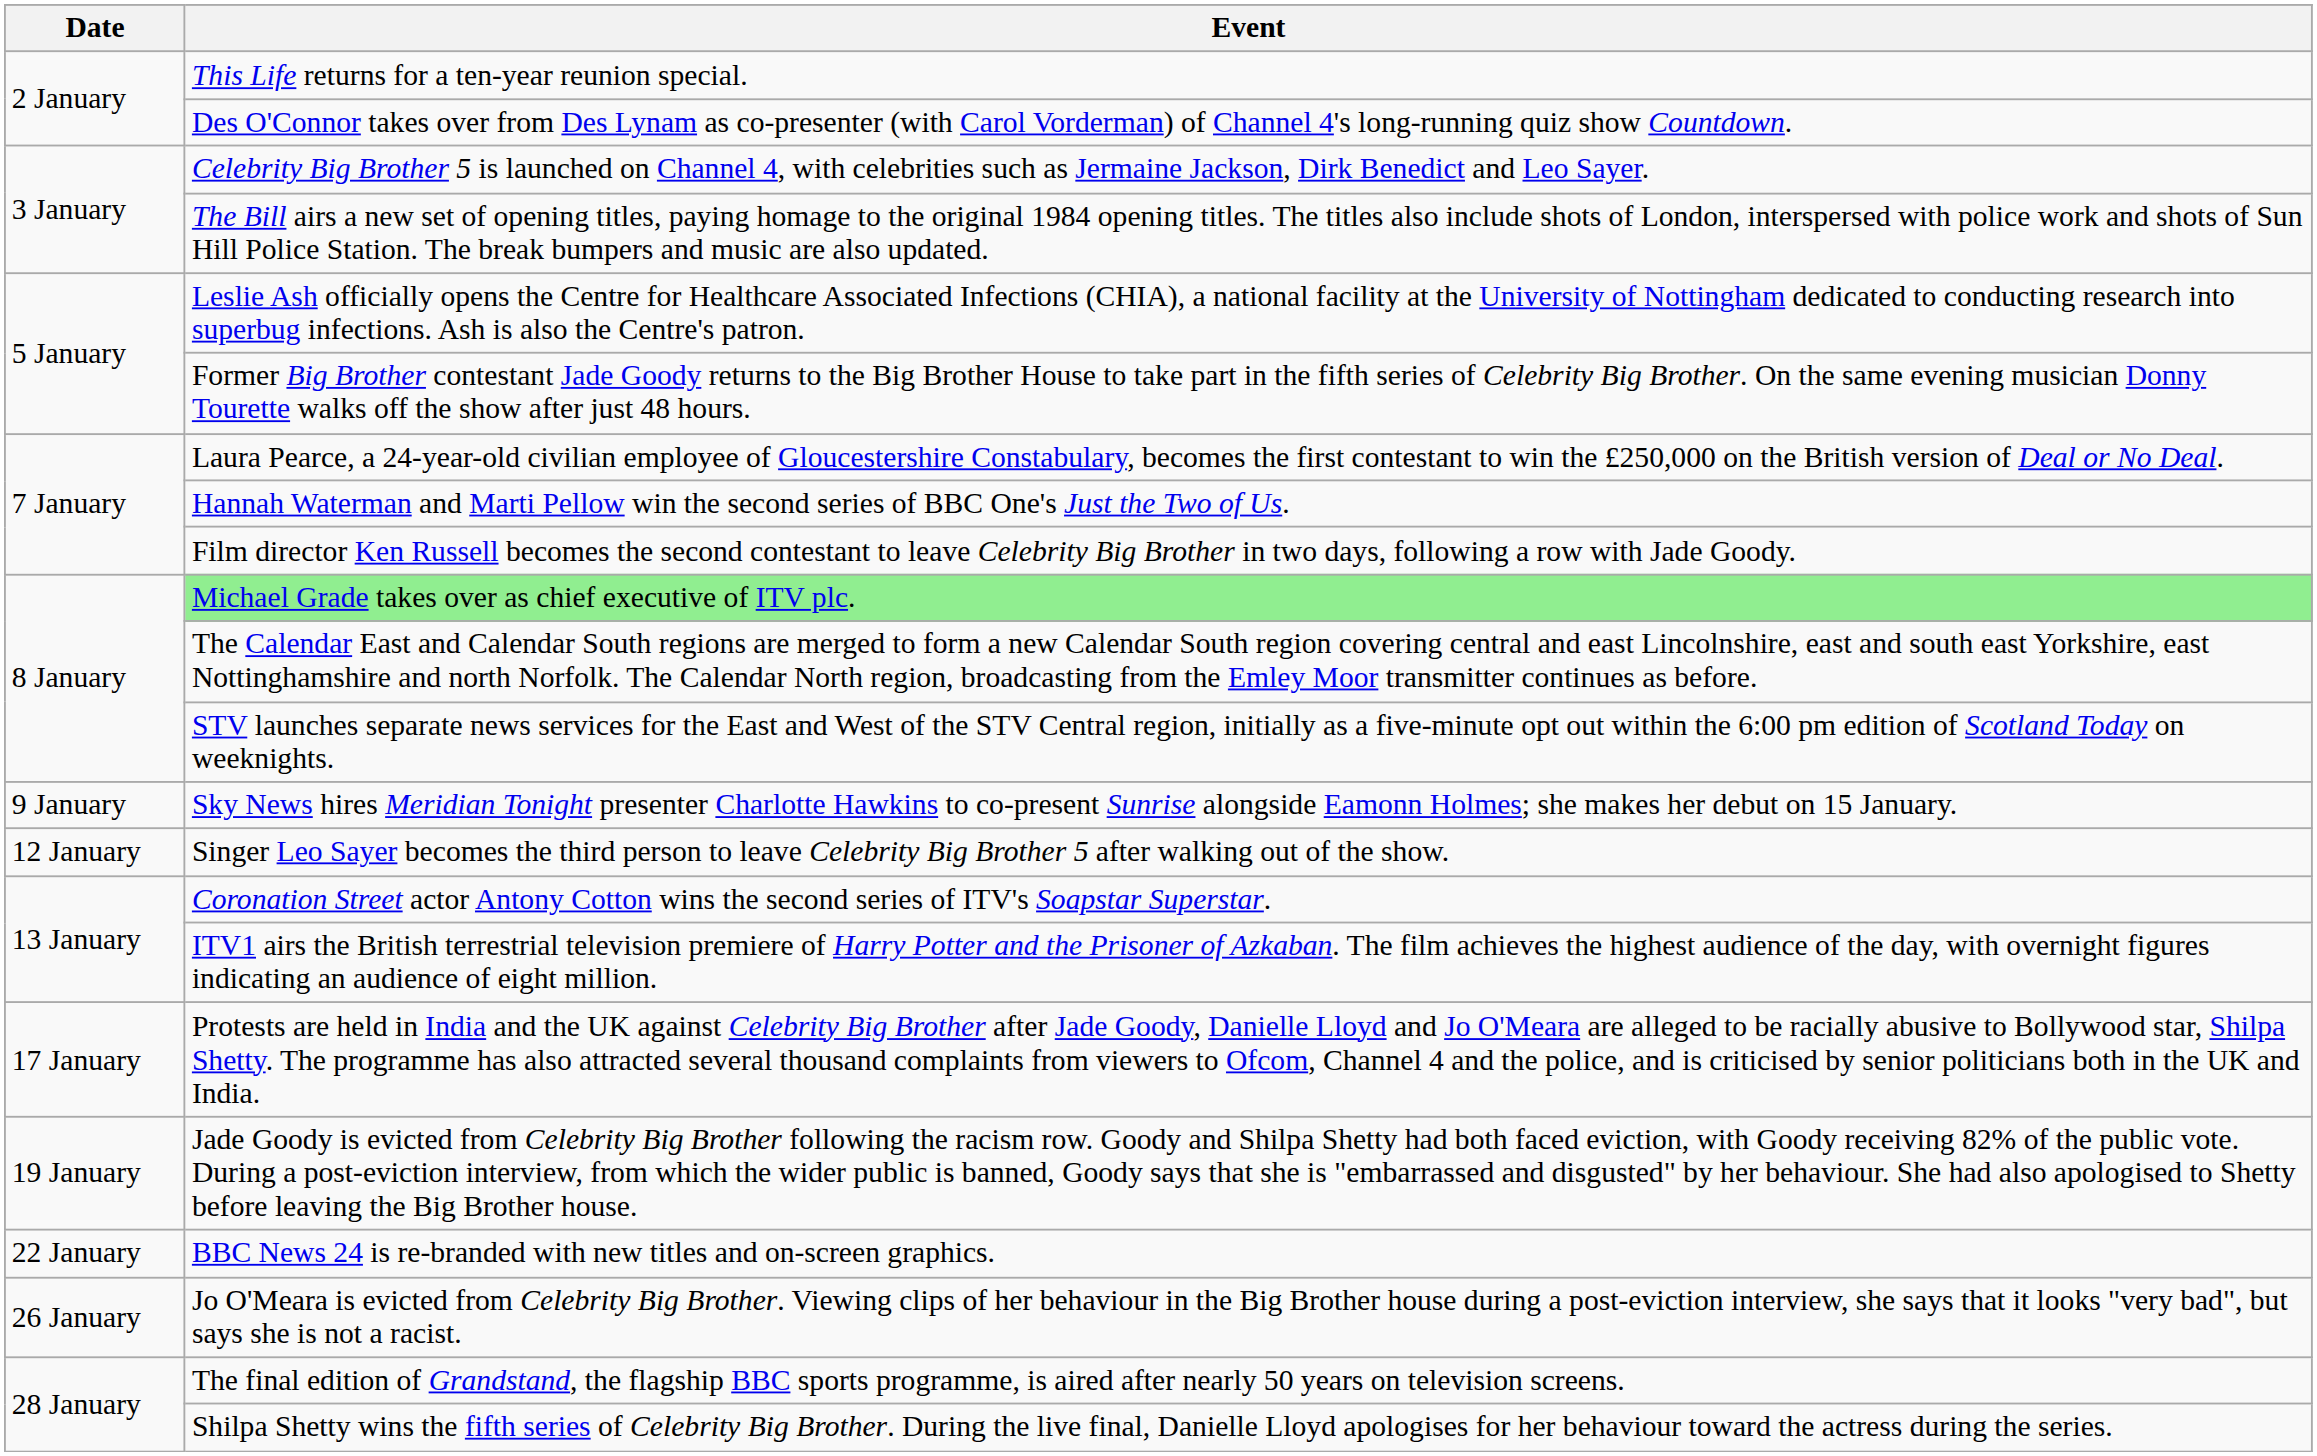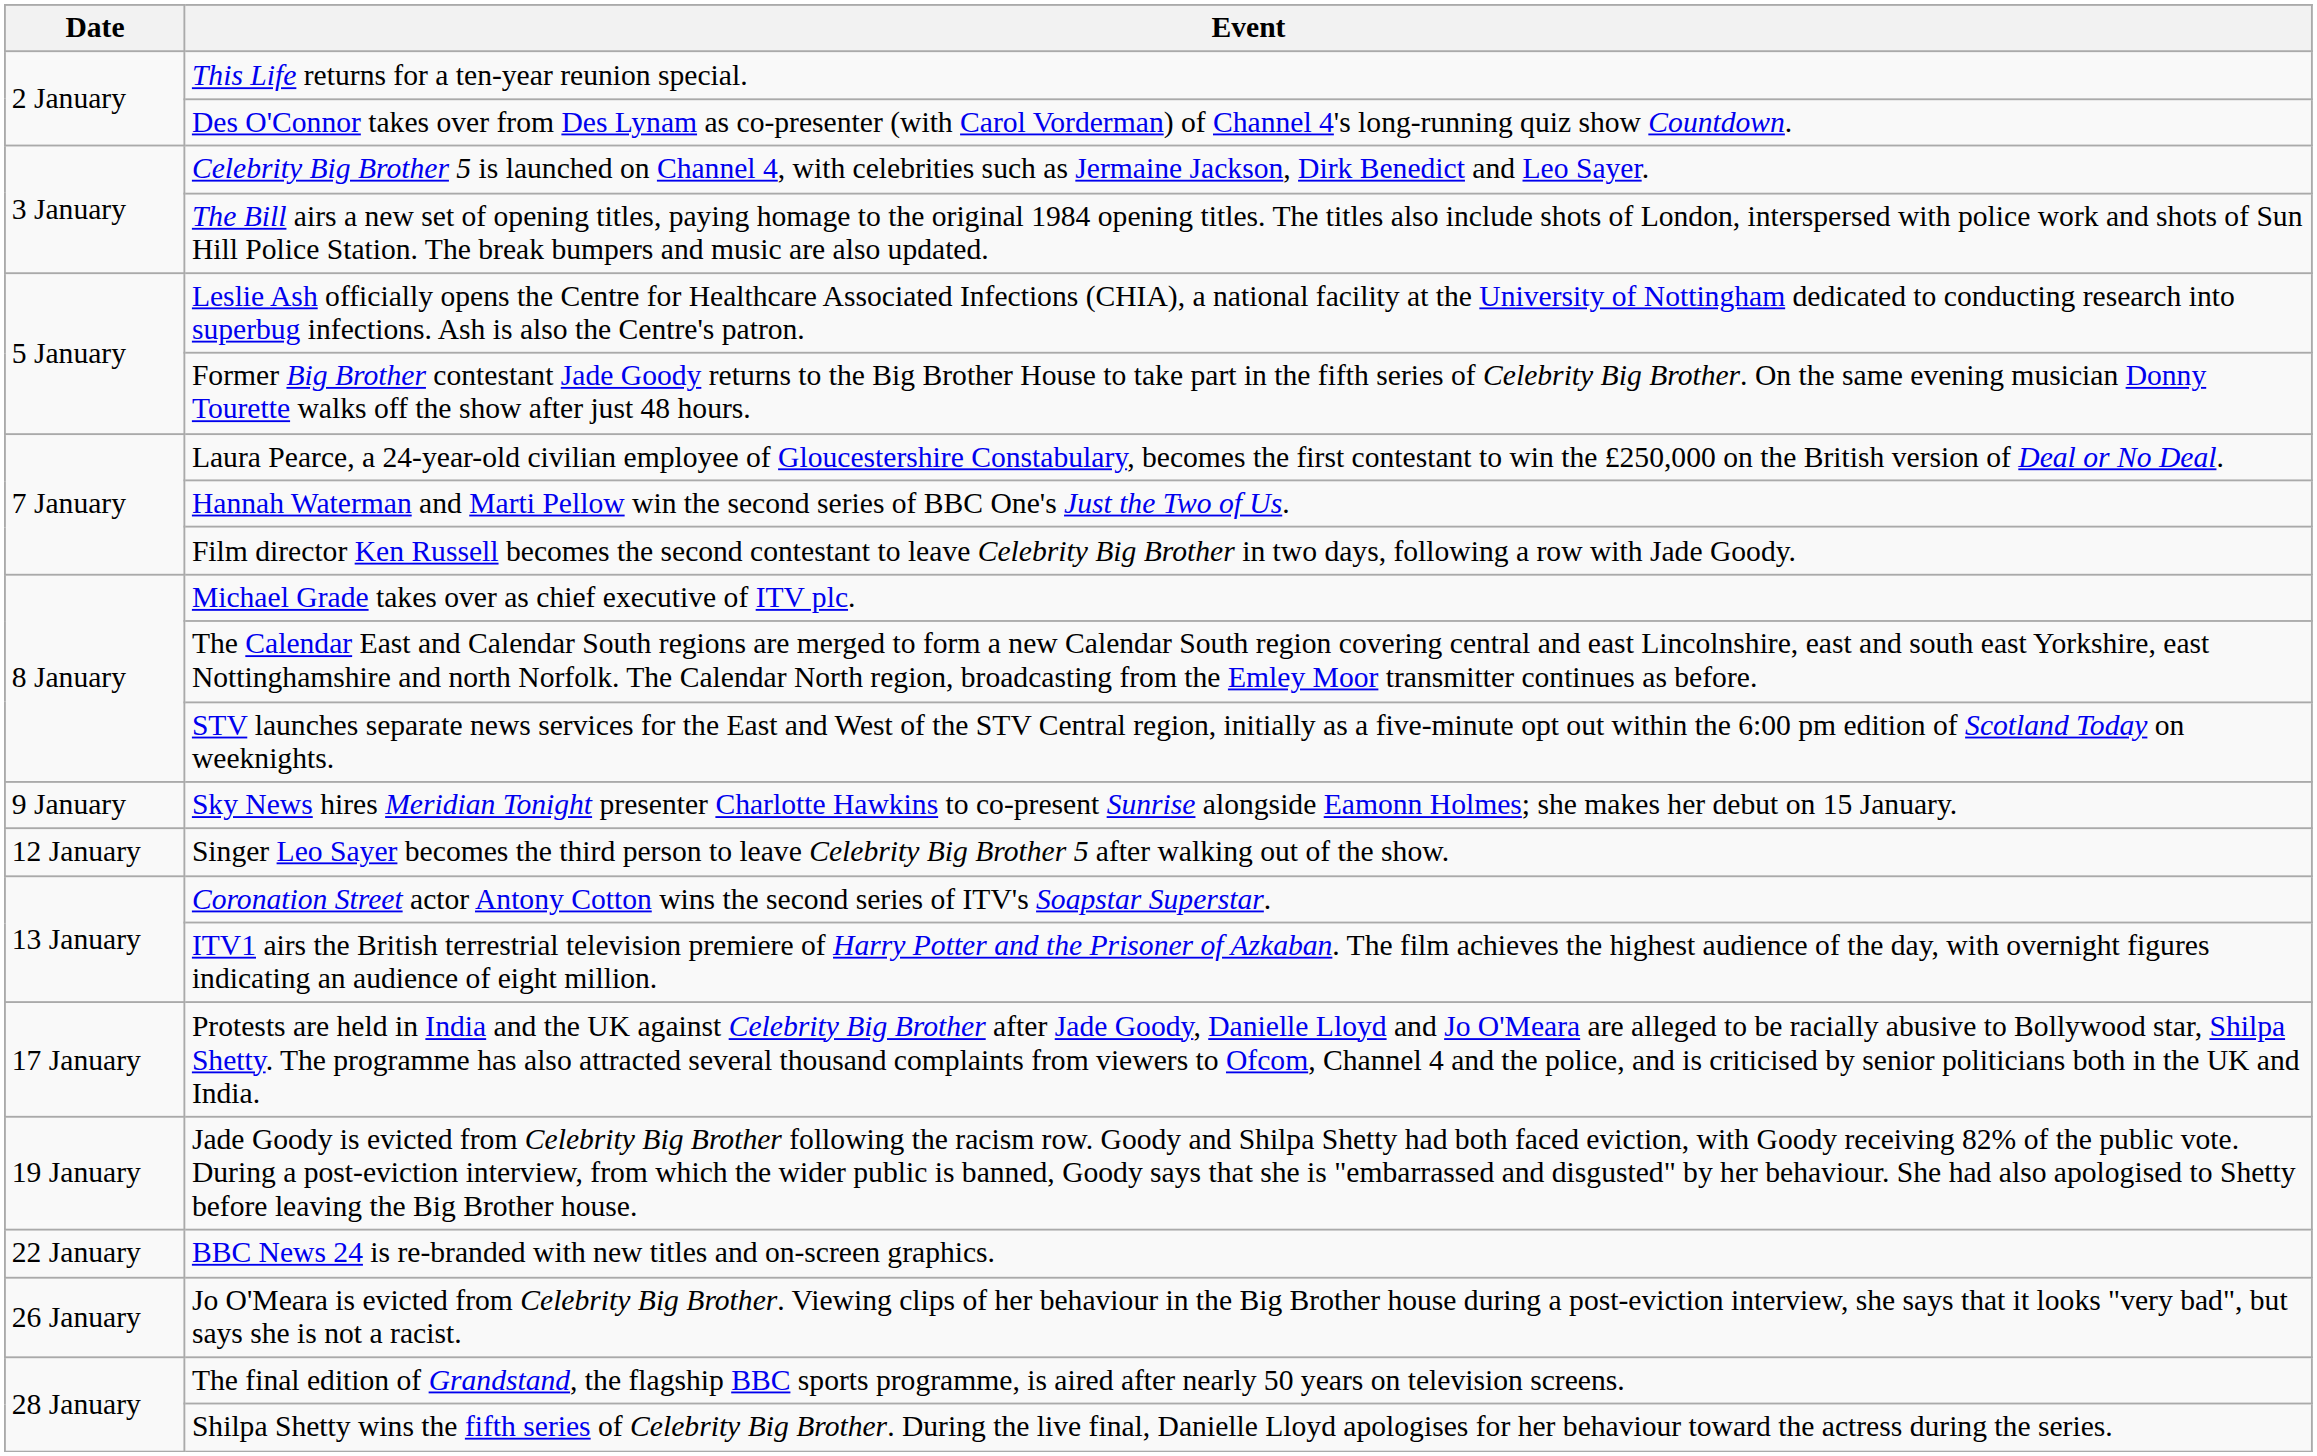Michael Grade takes over as chief executive of ITV plc. | Event: lightgreen background -> no background
